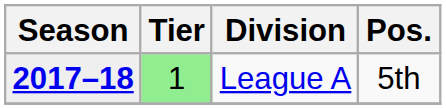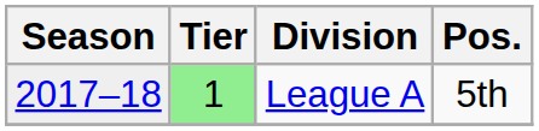League A | Season: bold -> normal
